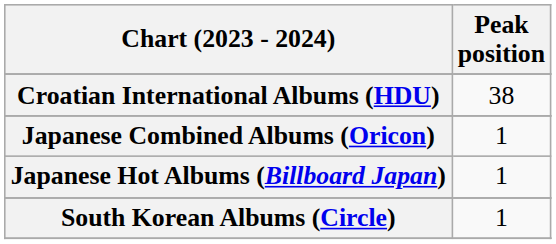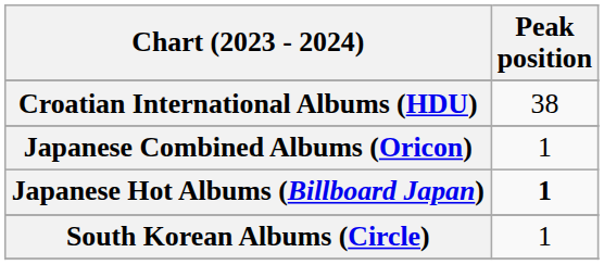Japanese Hot Albums (Billboard Japan) | Peak position: normal -> bold
